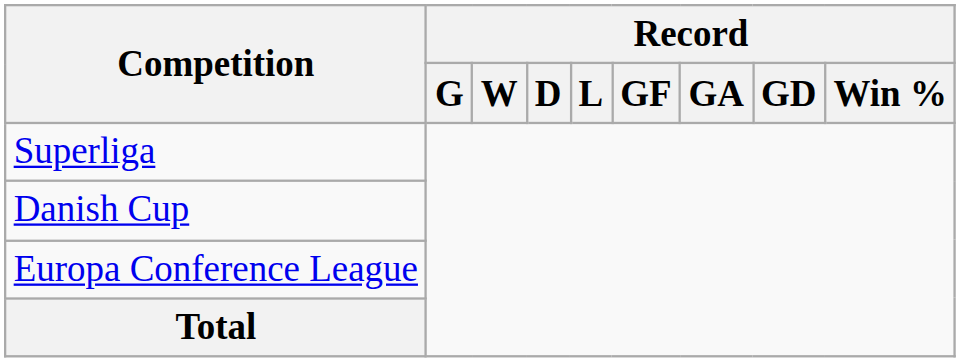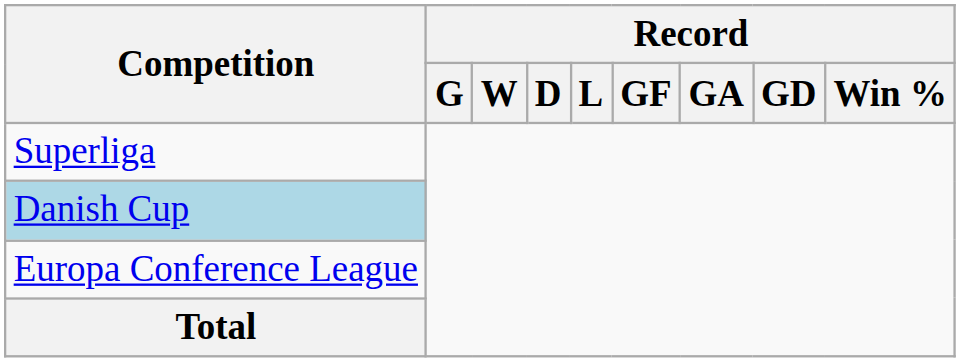Danish Cup | Competition: no background -> lightblue background
